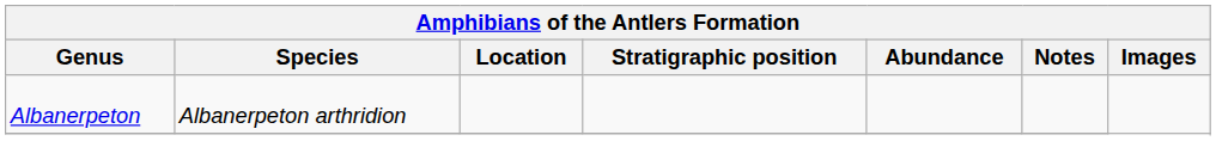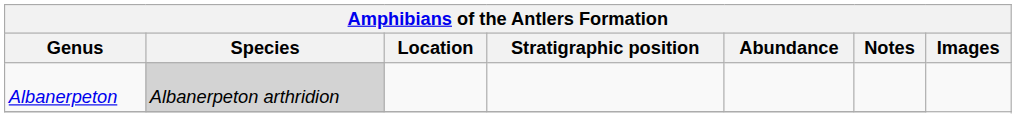Albanerpeton | Species: no background -> lightgrey background
